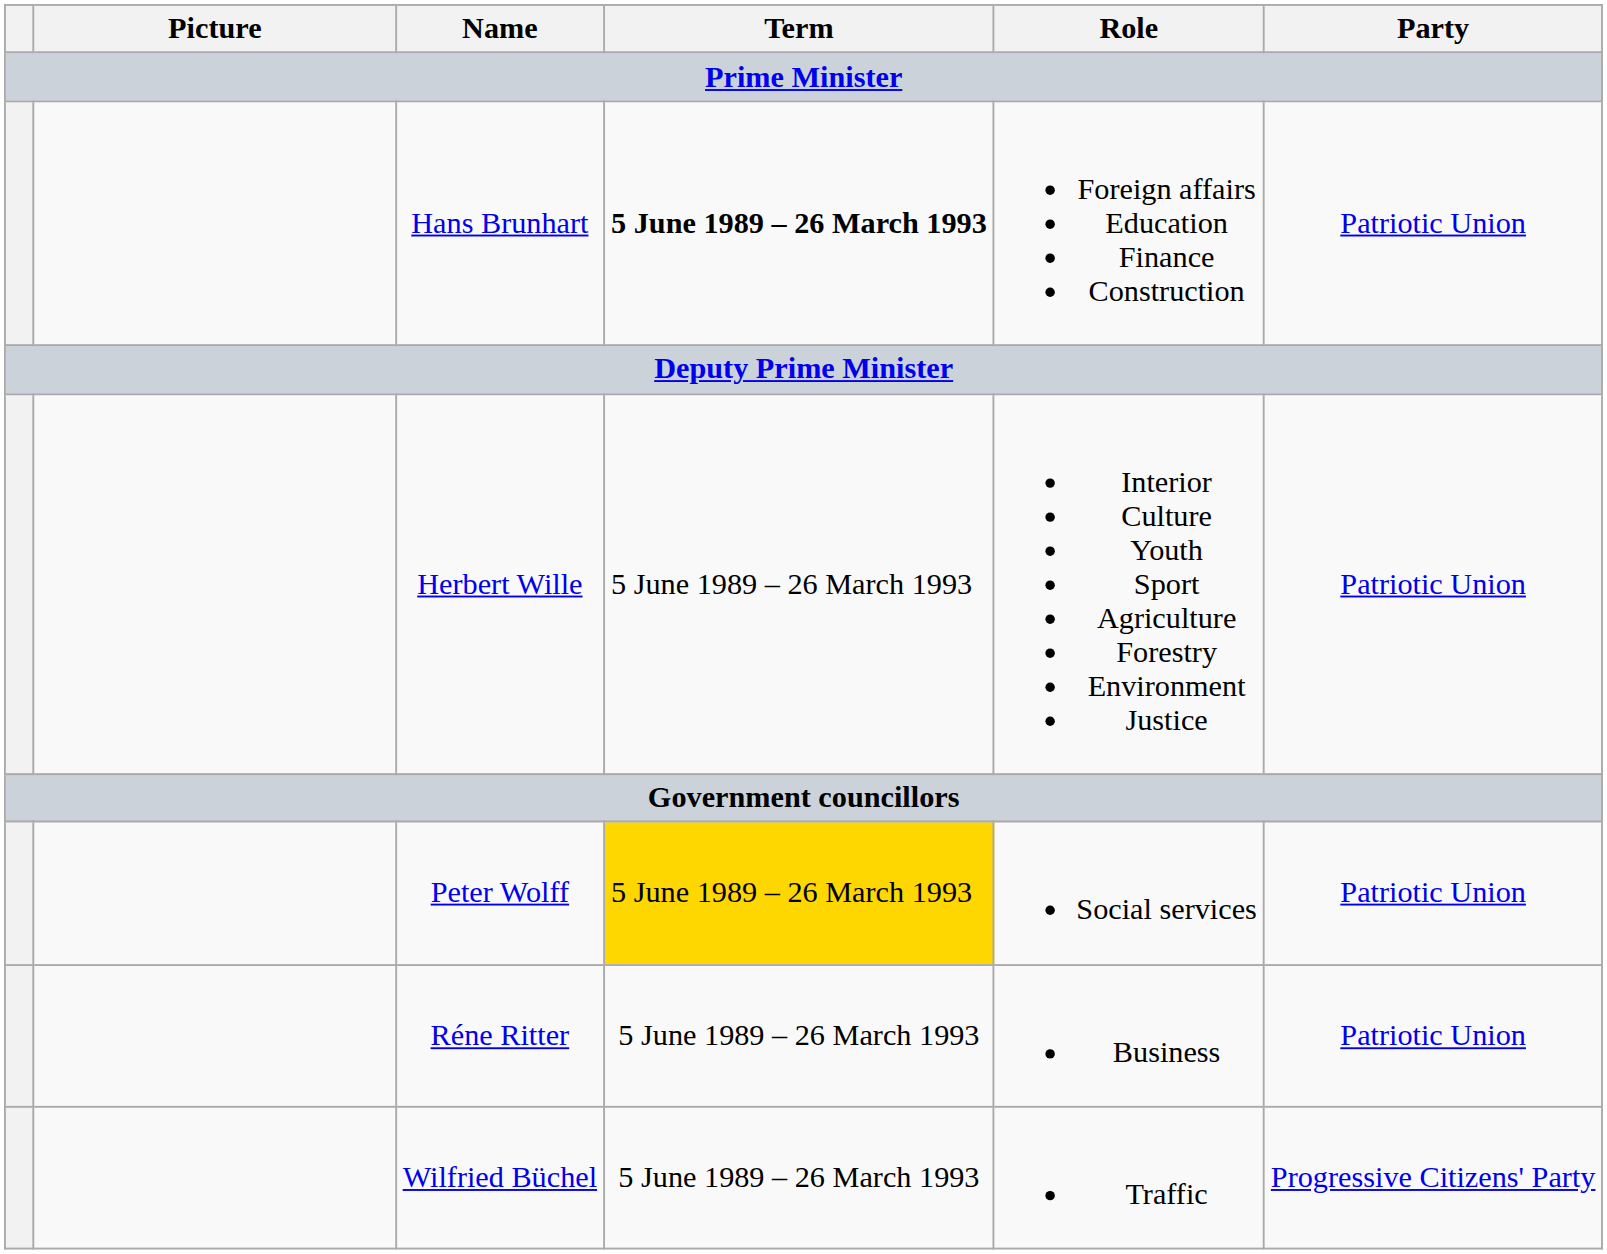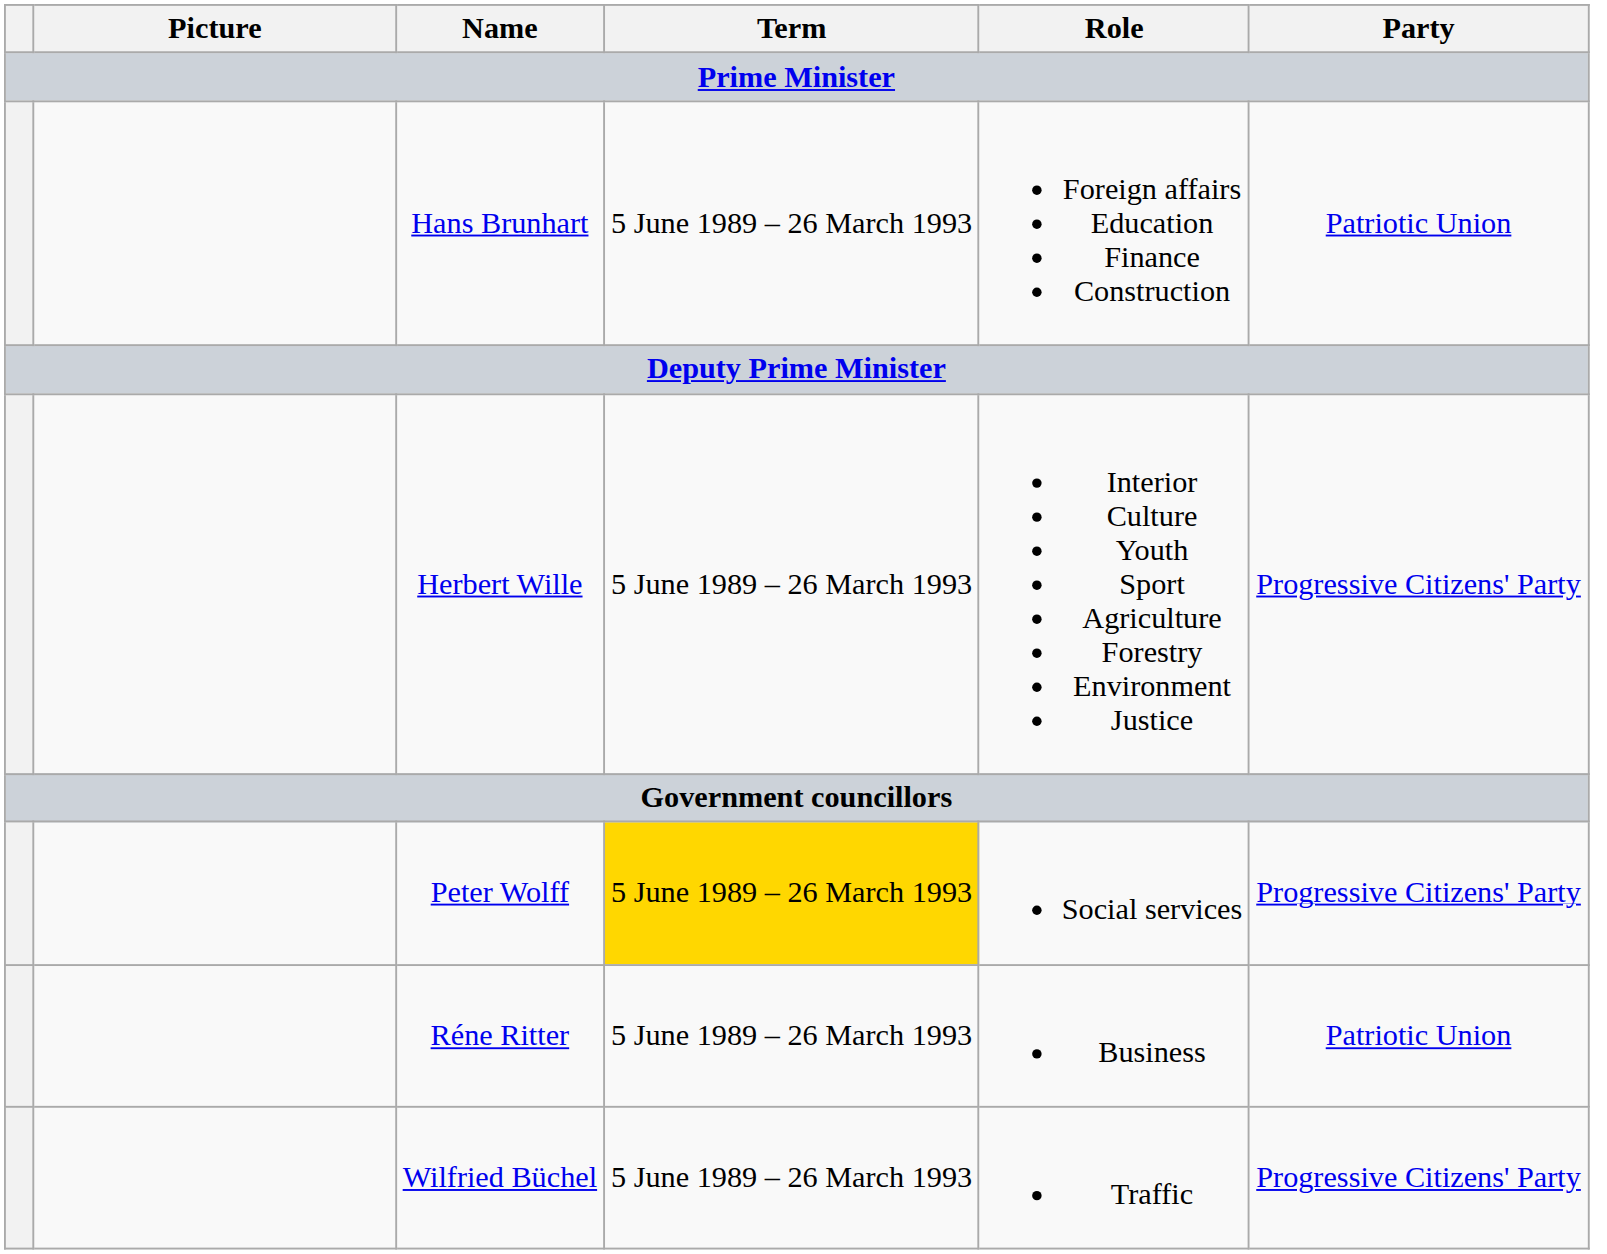Hans Brunhart | Term: bold -> normal
Herbert Wille | Party: Patriotic Union -> Progressive Citizens' Party
Peter Wolff | Party: Patriotic Union -> Progressive Citizens' Party
